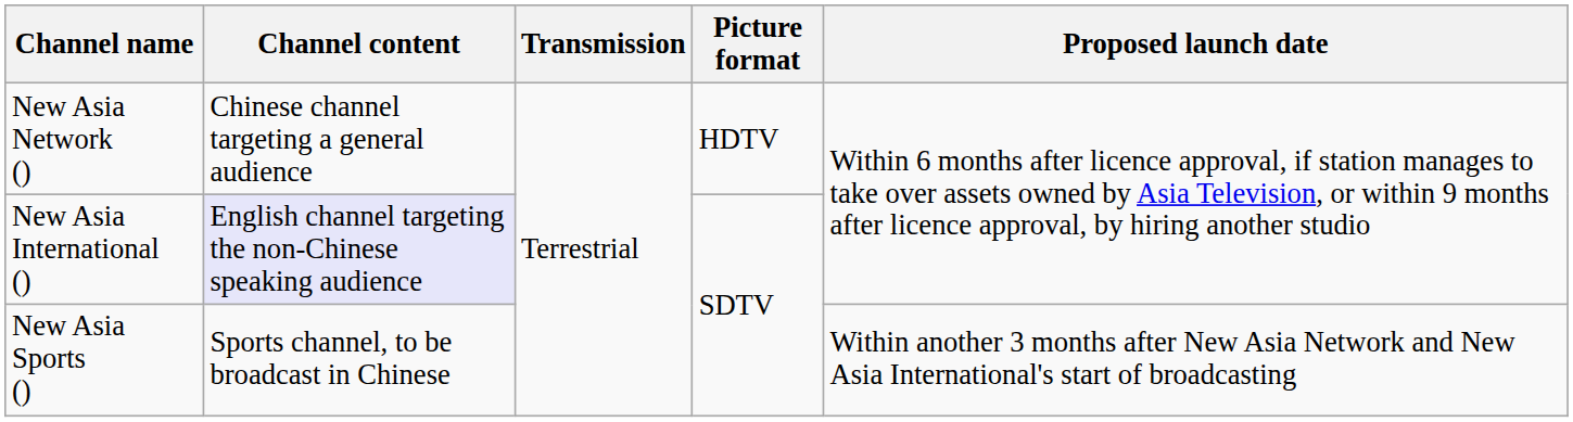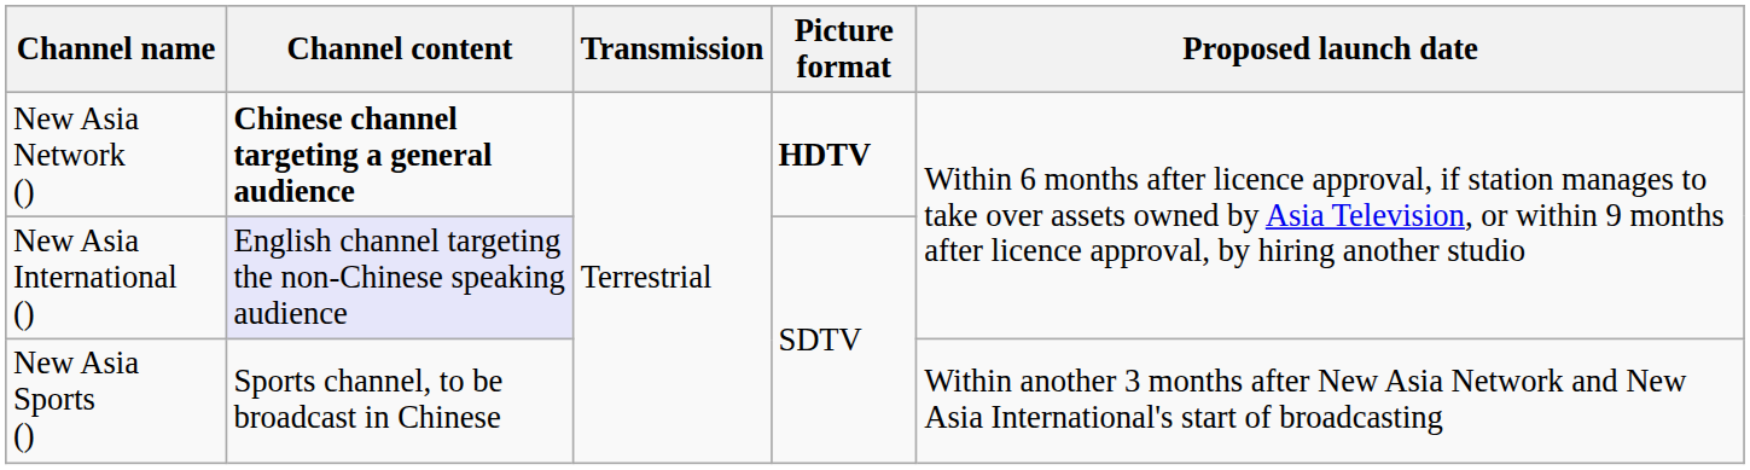New Asia Network () | Channel content: normal -> bold
New Asia Network () | Picture format: normal -> bold
